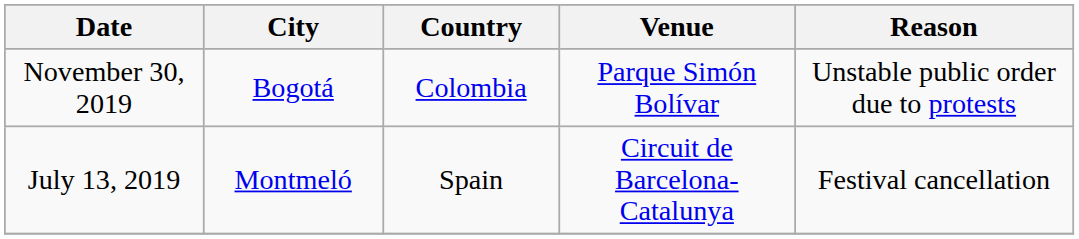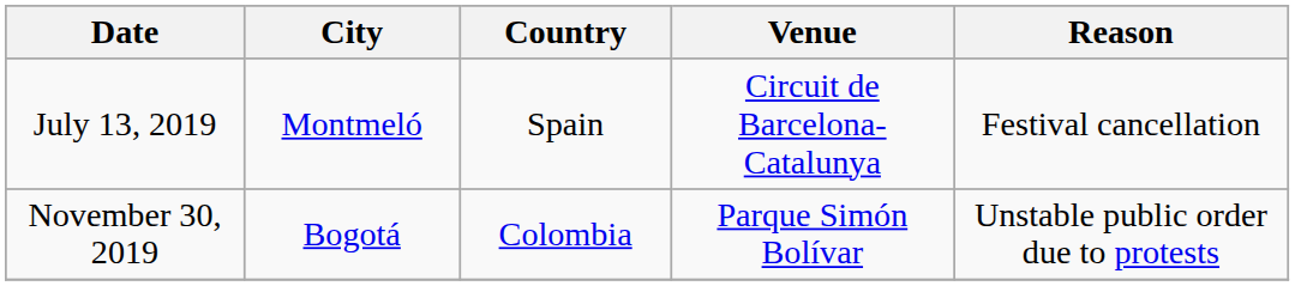rows swapped: July 13, 2019 <-> November 30, 2019
